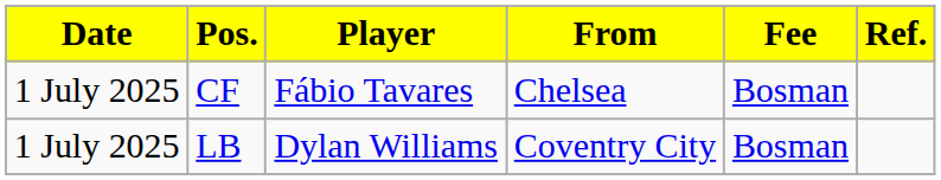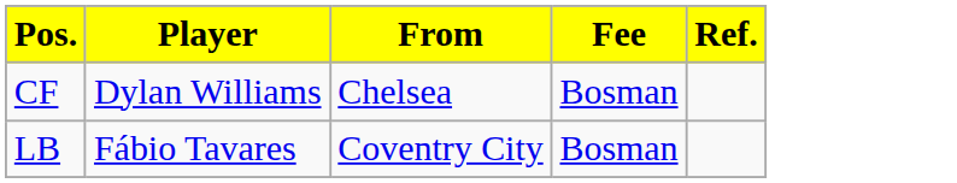- column: Date | 1 July 2025 | 1 July 2025
CF | Player: Fábio Tavares -> Dylan Williams
LB | Player: Dylan Williams -> Fábio Tavares
